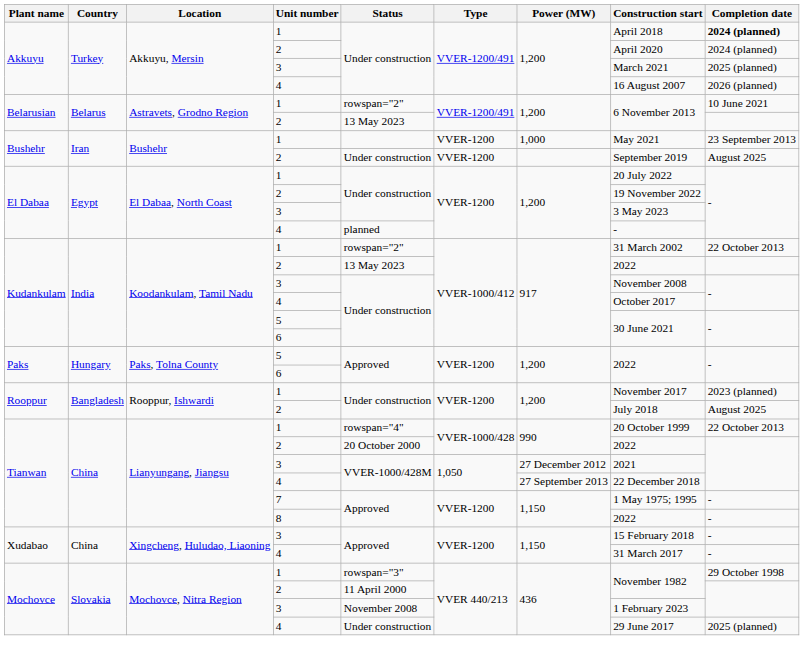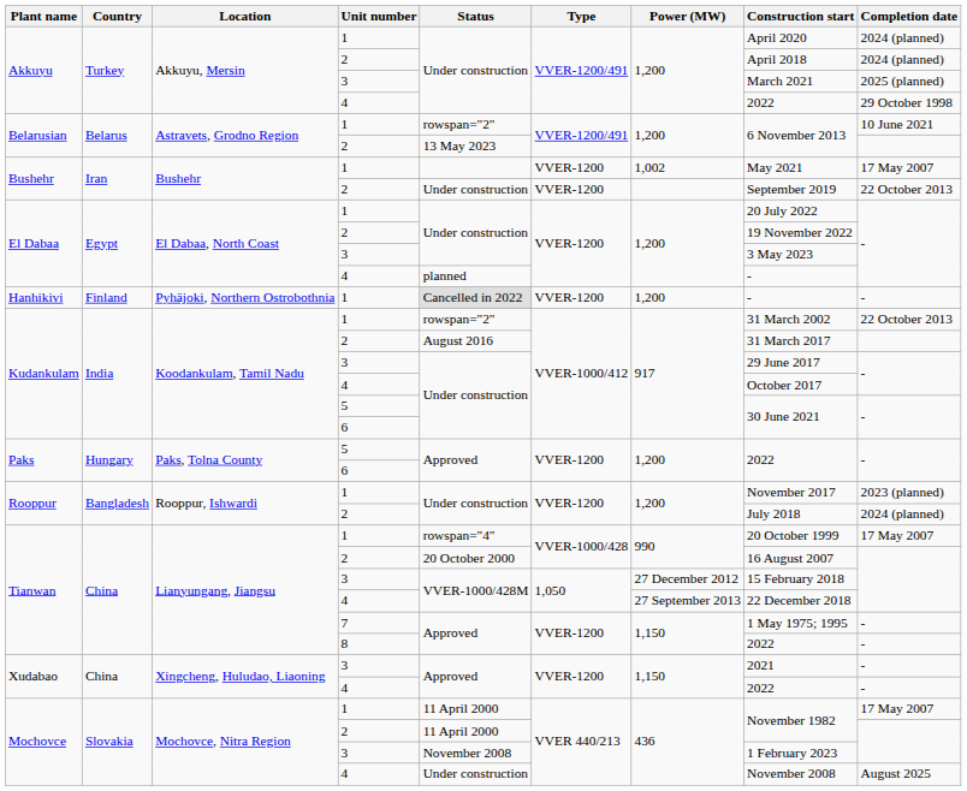Akkuyu / 1 | Construction start: April 2018 -> April 2020
Akkuyu / 1 | Completion date: bold -> normal
Akkuyu / 2 | Construction start: April 2020 -> April 2018
Akkuyu / 4 | Construction start: 16 August 2007 -> 2022
Akkuyu / 4 | Completion date: 2026 (planned) -> 29 October 1998
Bushehr / 1 | Power (MW): 1,000 -> 1,002
Bushehr / 1 | Completion date: 23 September 2013 -> 17 May 2007
Bushehr / 2 | Completion date: August 2025 -> 22 October 2013
+ row: Hanhikivi | Finland | Pyhäjoki, Northern Ostrobothnia | 1 | Cancelled in 2022 | VVER-1200 | 1,200 | - | -
Kudankulam / 2 | Status: 13 May 2023 -> August 2016
Kudankulam / 2 | Construction start: 2022 -> 31 March 2017
Kudankulam / 3 | Construction start: November 2008 -> 29 June 2017
Rooppur / 2 | Completion date: August 2025 -> 2024 (planned)
Tianwan / 1 | Completion date: 22 October 2013 -> 17 May 2007
Tianwan / 2 | Construction start: 2022 -> 16 August 2007
Tianwan / 3 | Construction start: 2021 -> 15 February 2018
Xudabao / 3 | Construction start: 15 February 2018 -> 2021
Xudabao / 4 | Construction start: 31 March 2017 -> 2022
Mochovce / 1 | Status: rowspan="3" -> 11 April 2000
Mochovce / 1 | Completion date: 29 October 1998 -> 17 May 2007
Mochovce / 4 | Construction start: 29 June 2017 -> November 2008
Mochovce / 4 | Completion date: 2025 (planned) -> August 2025
